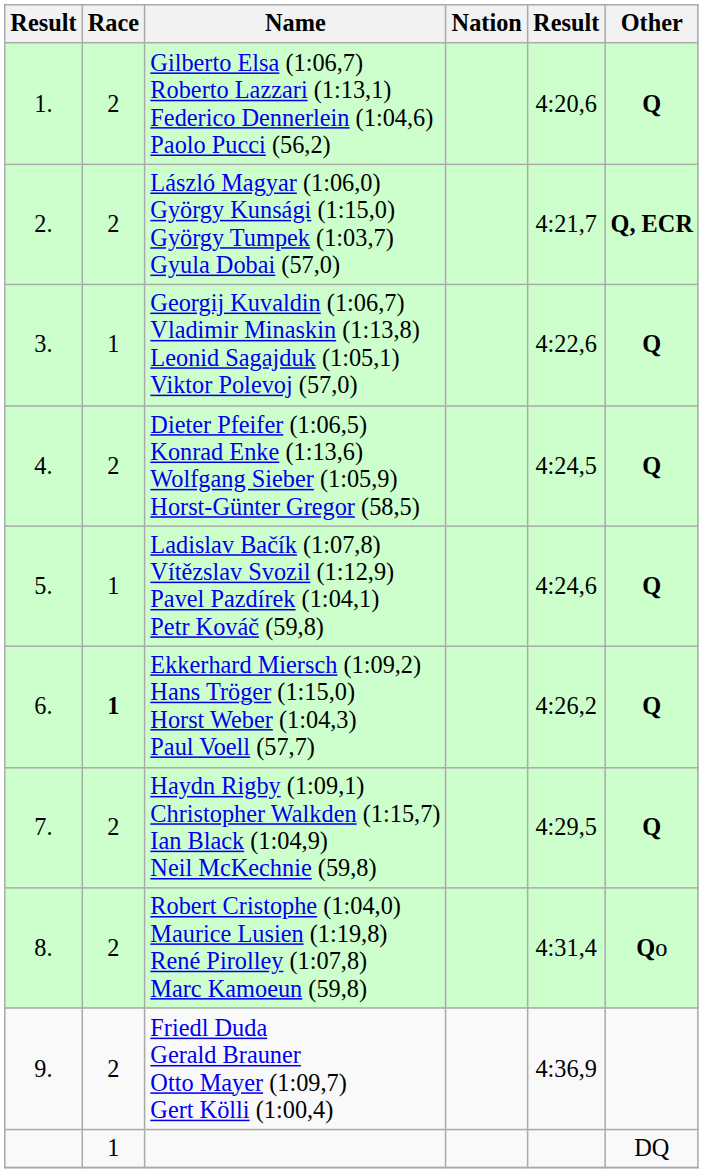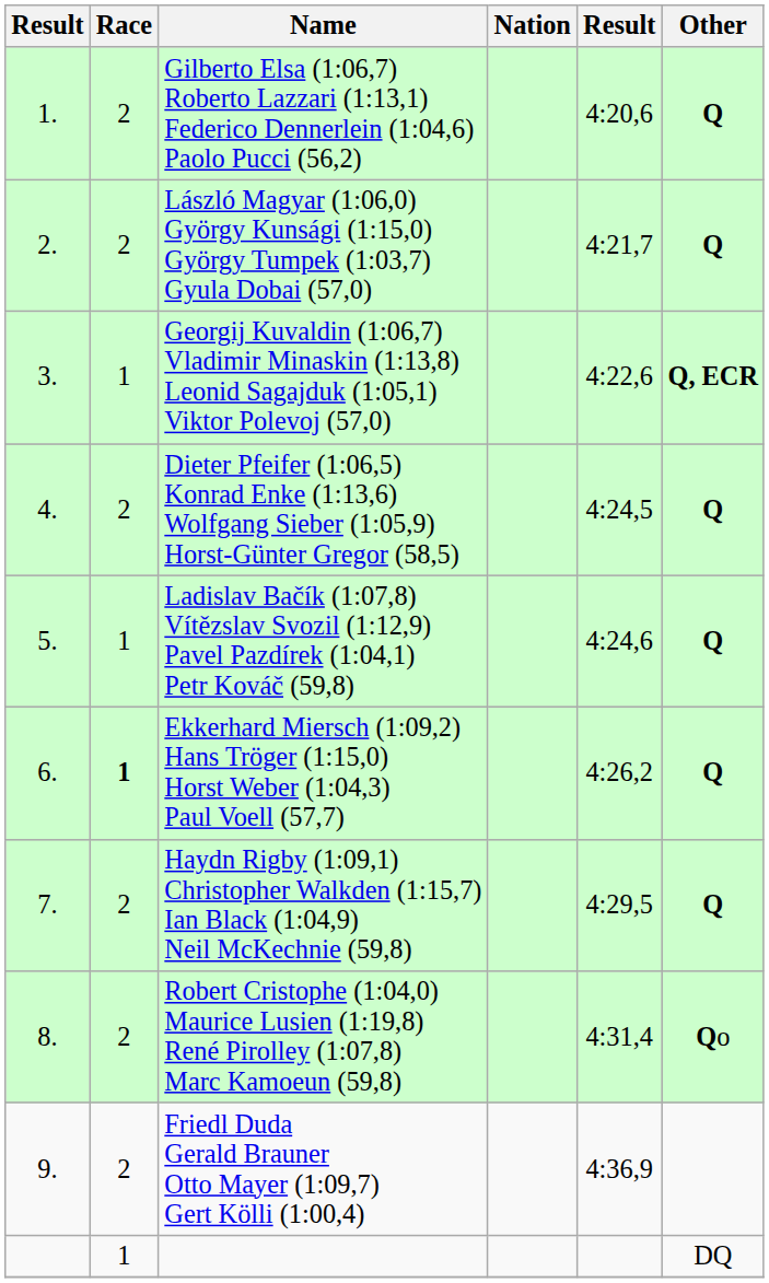row 3 | Other: Q, ECR -> Q
row 4 | Other: Q -> Q, ECR
